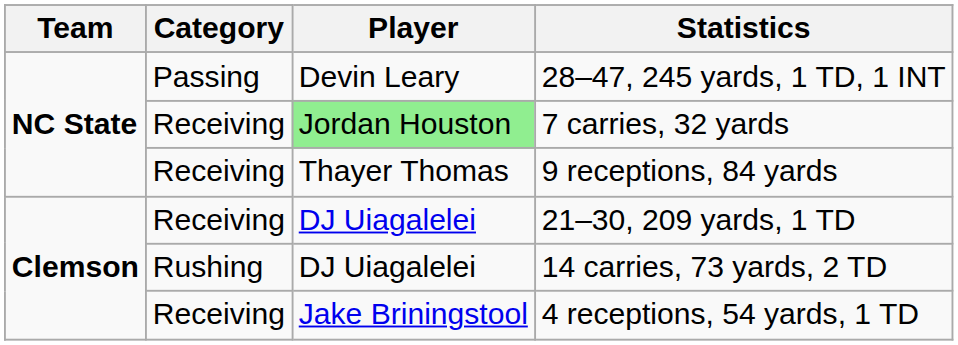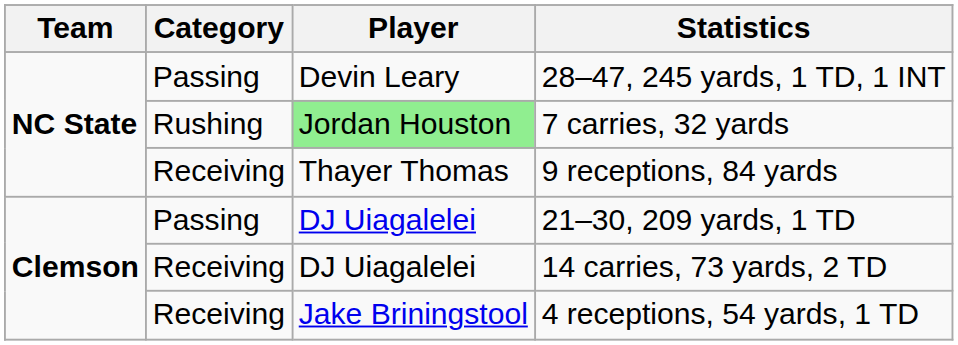7 carries, 32 yards | Category: Receiving -> Rushing
21–30, 209 yards, 1 TD | Category: Receiving -> Passing
14 carries, 73 yards, 2 TD | Category: Rushing -> Receiving
